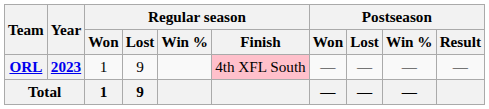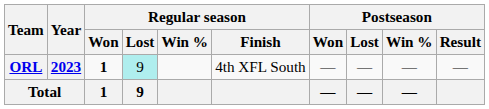ORL | Regular season / Won: normal -> bold
ORL | Regular season / Lost: no background -> paleturquoise background
ORL | Regular season / Finish: pink background -> no background
